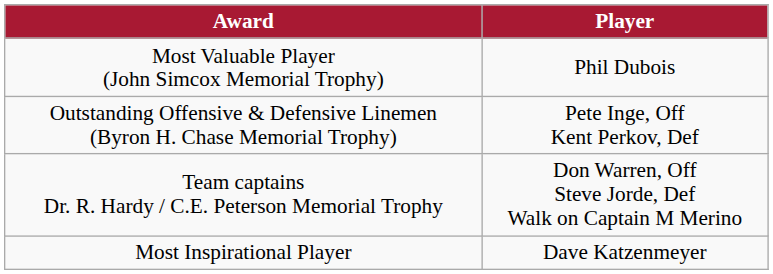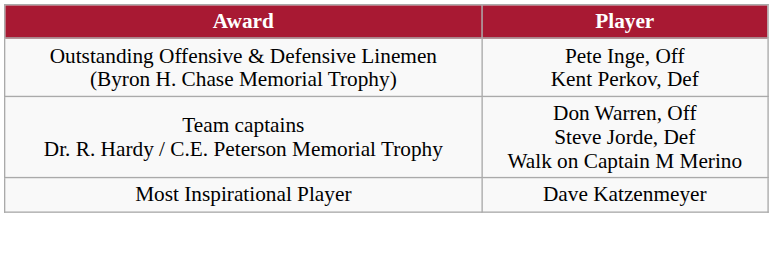- row: Most Valuable Player (John Simcox Memorial Trophy) | Phil Dubois
